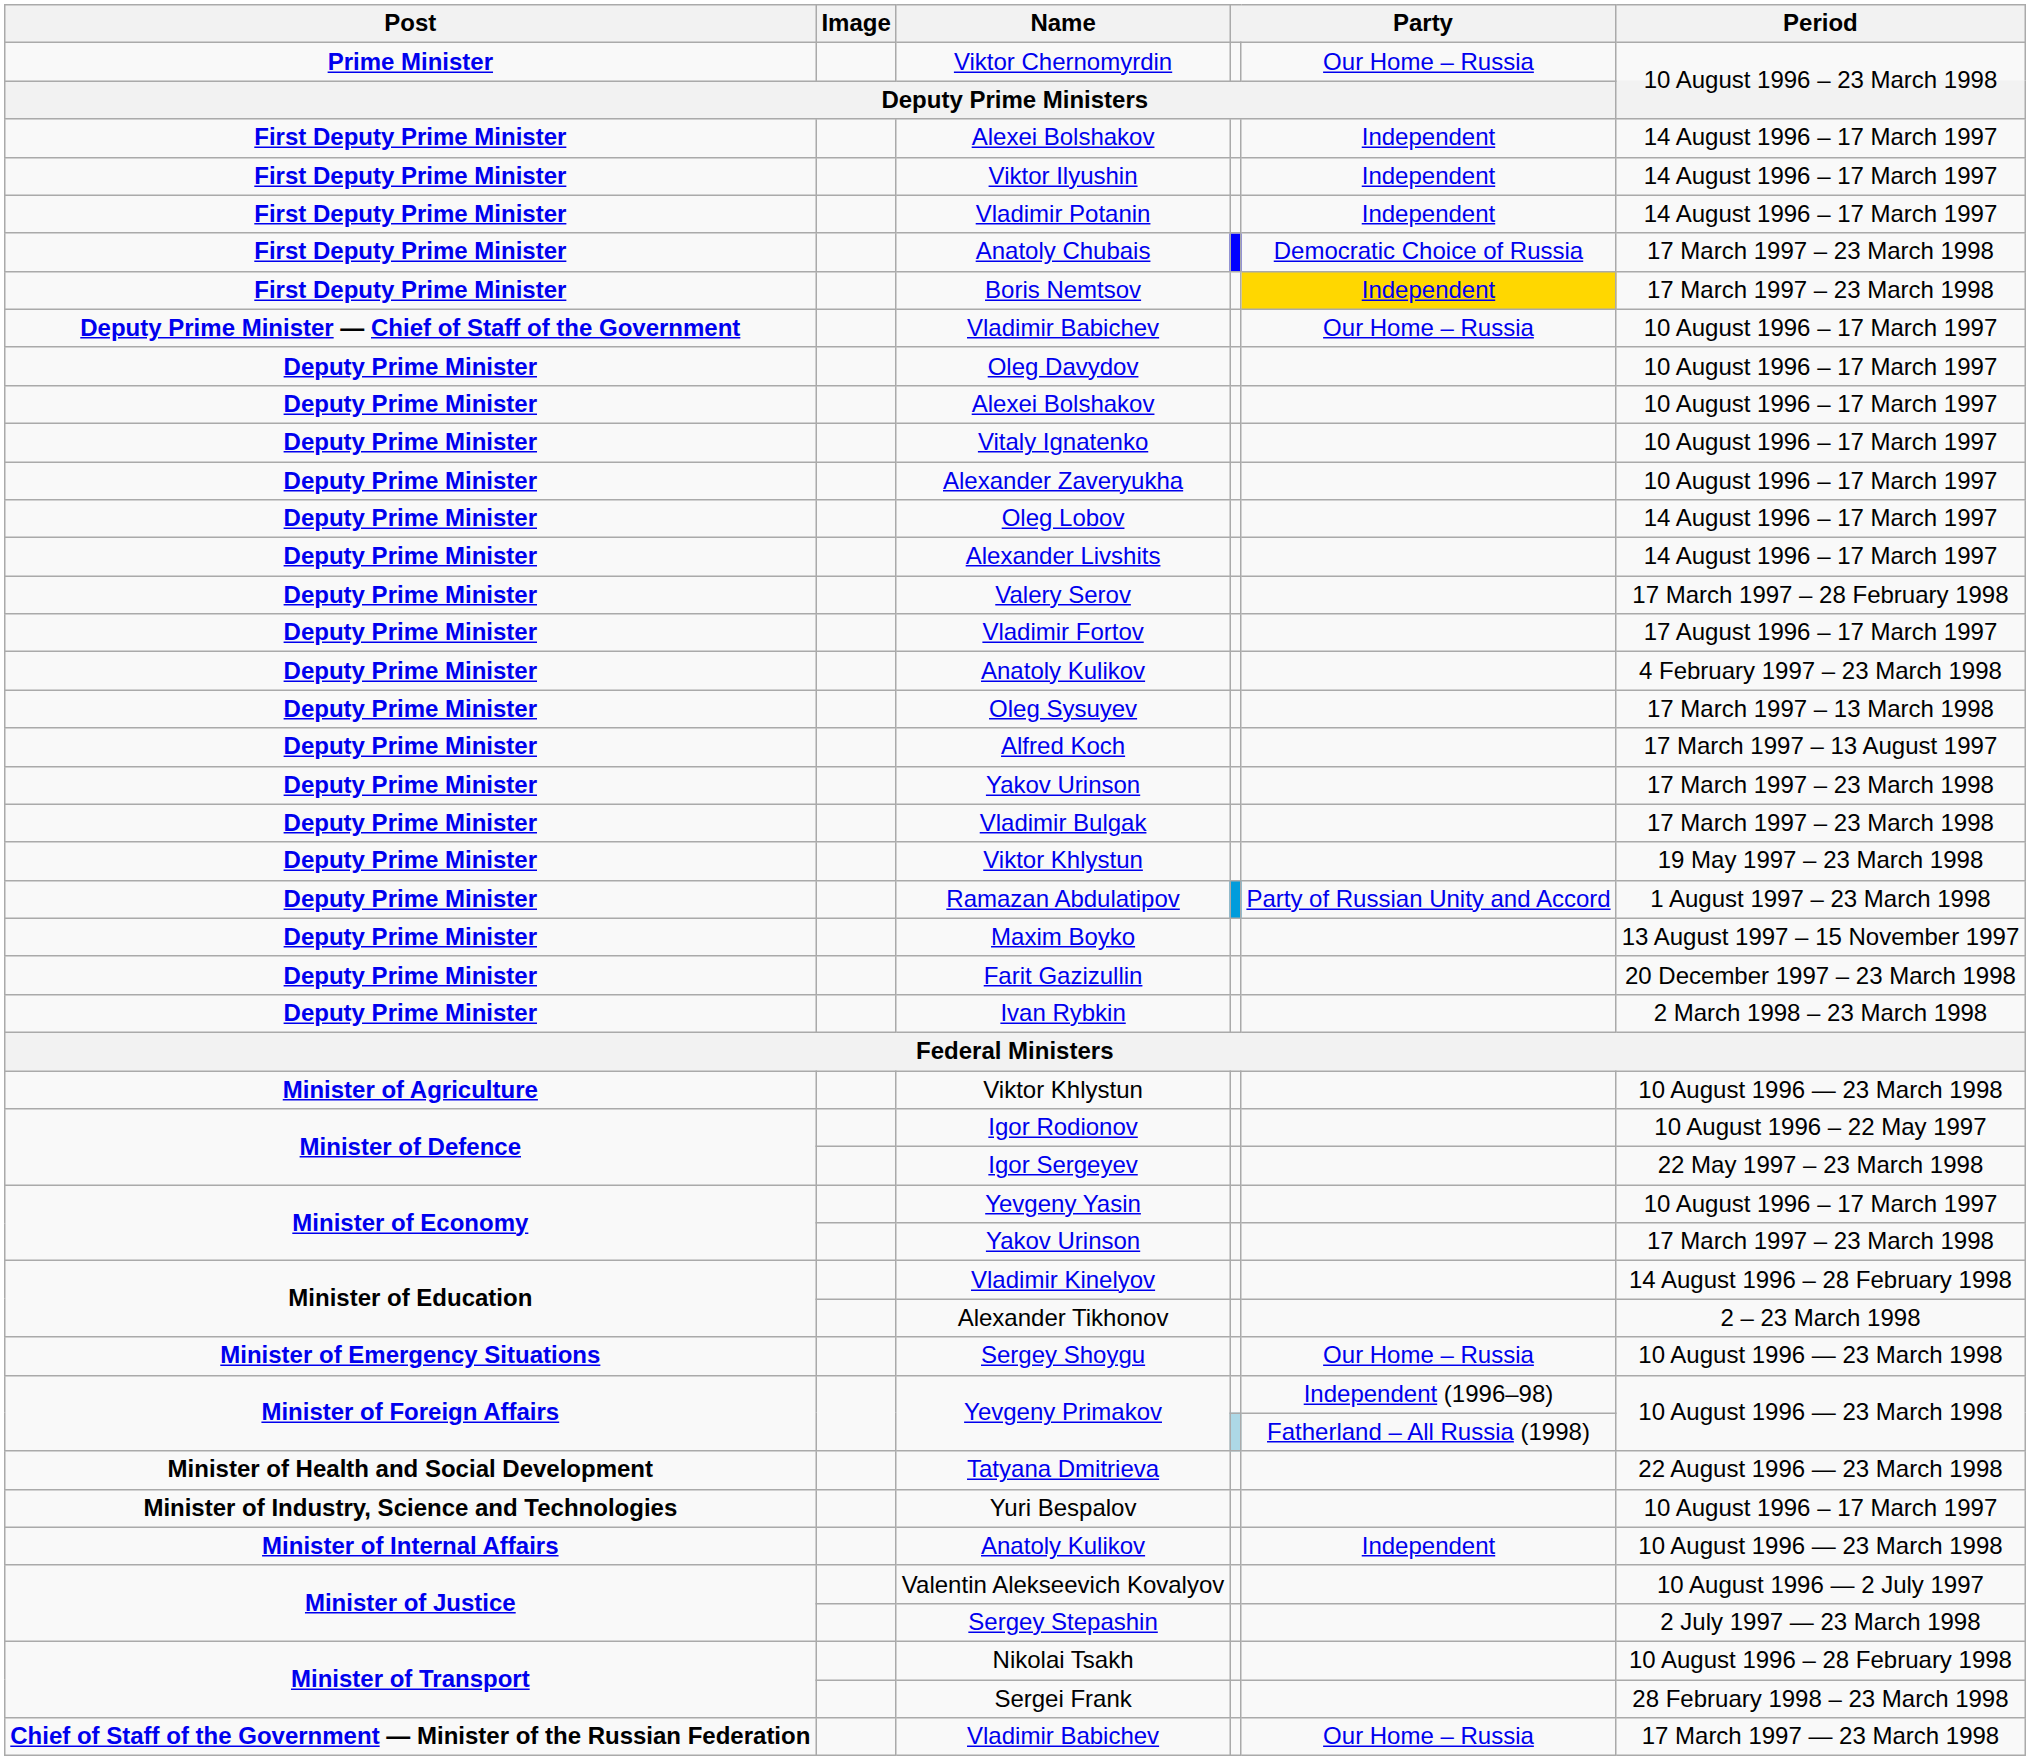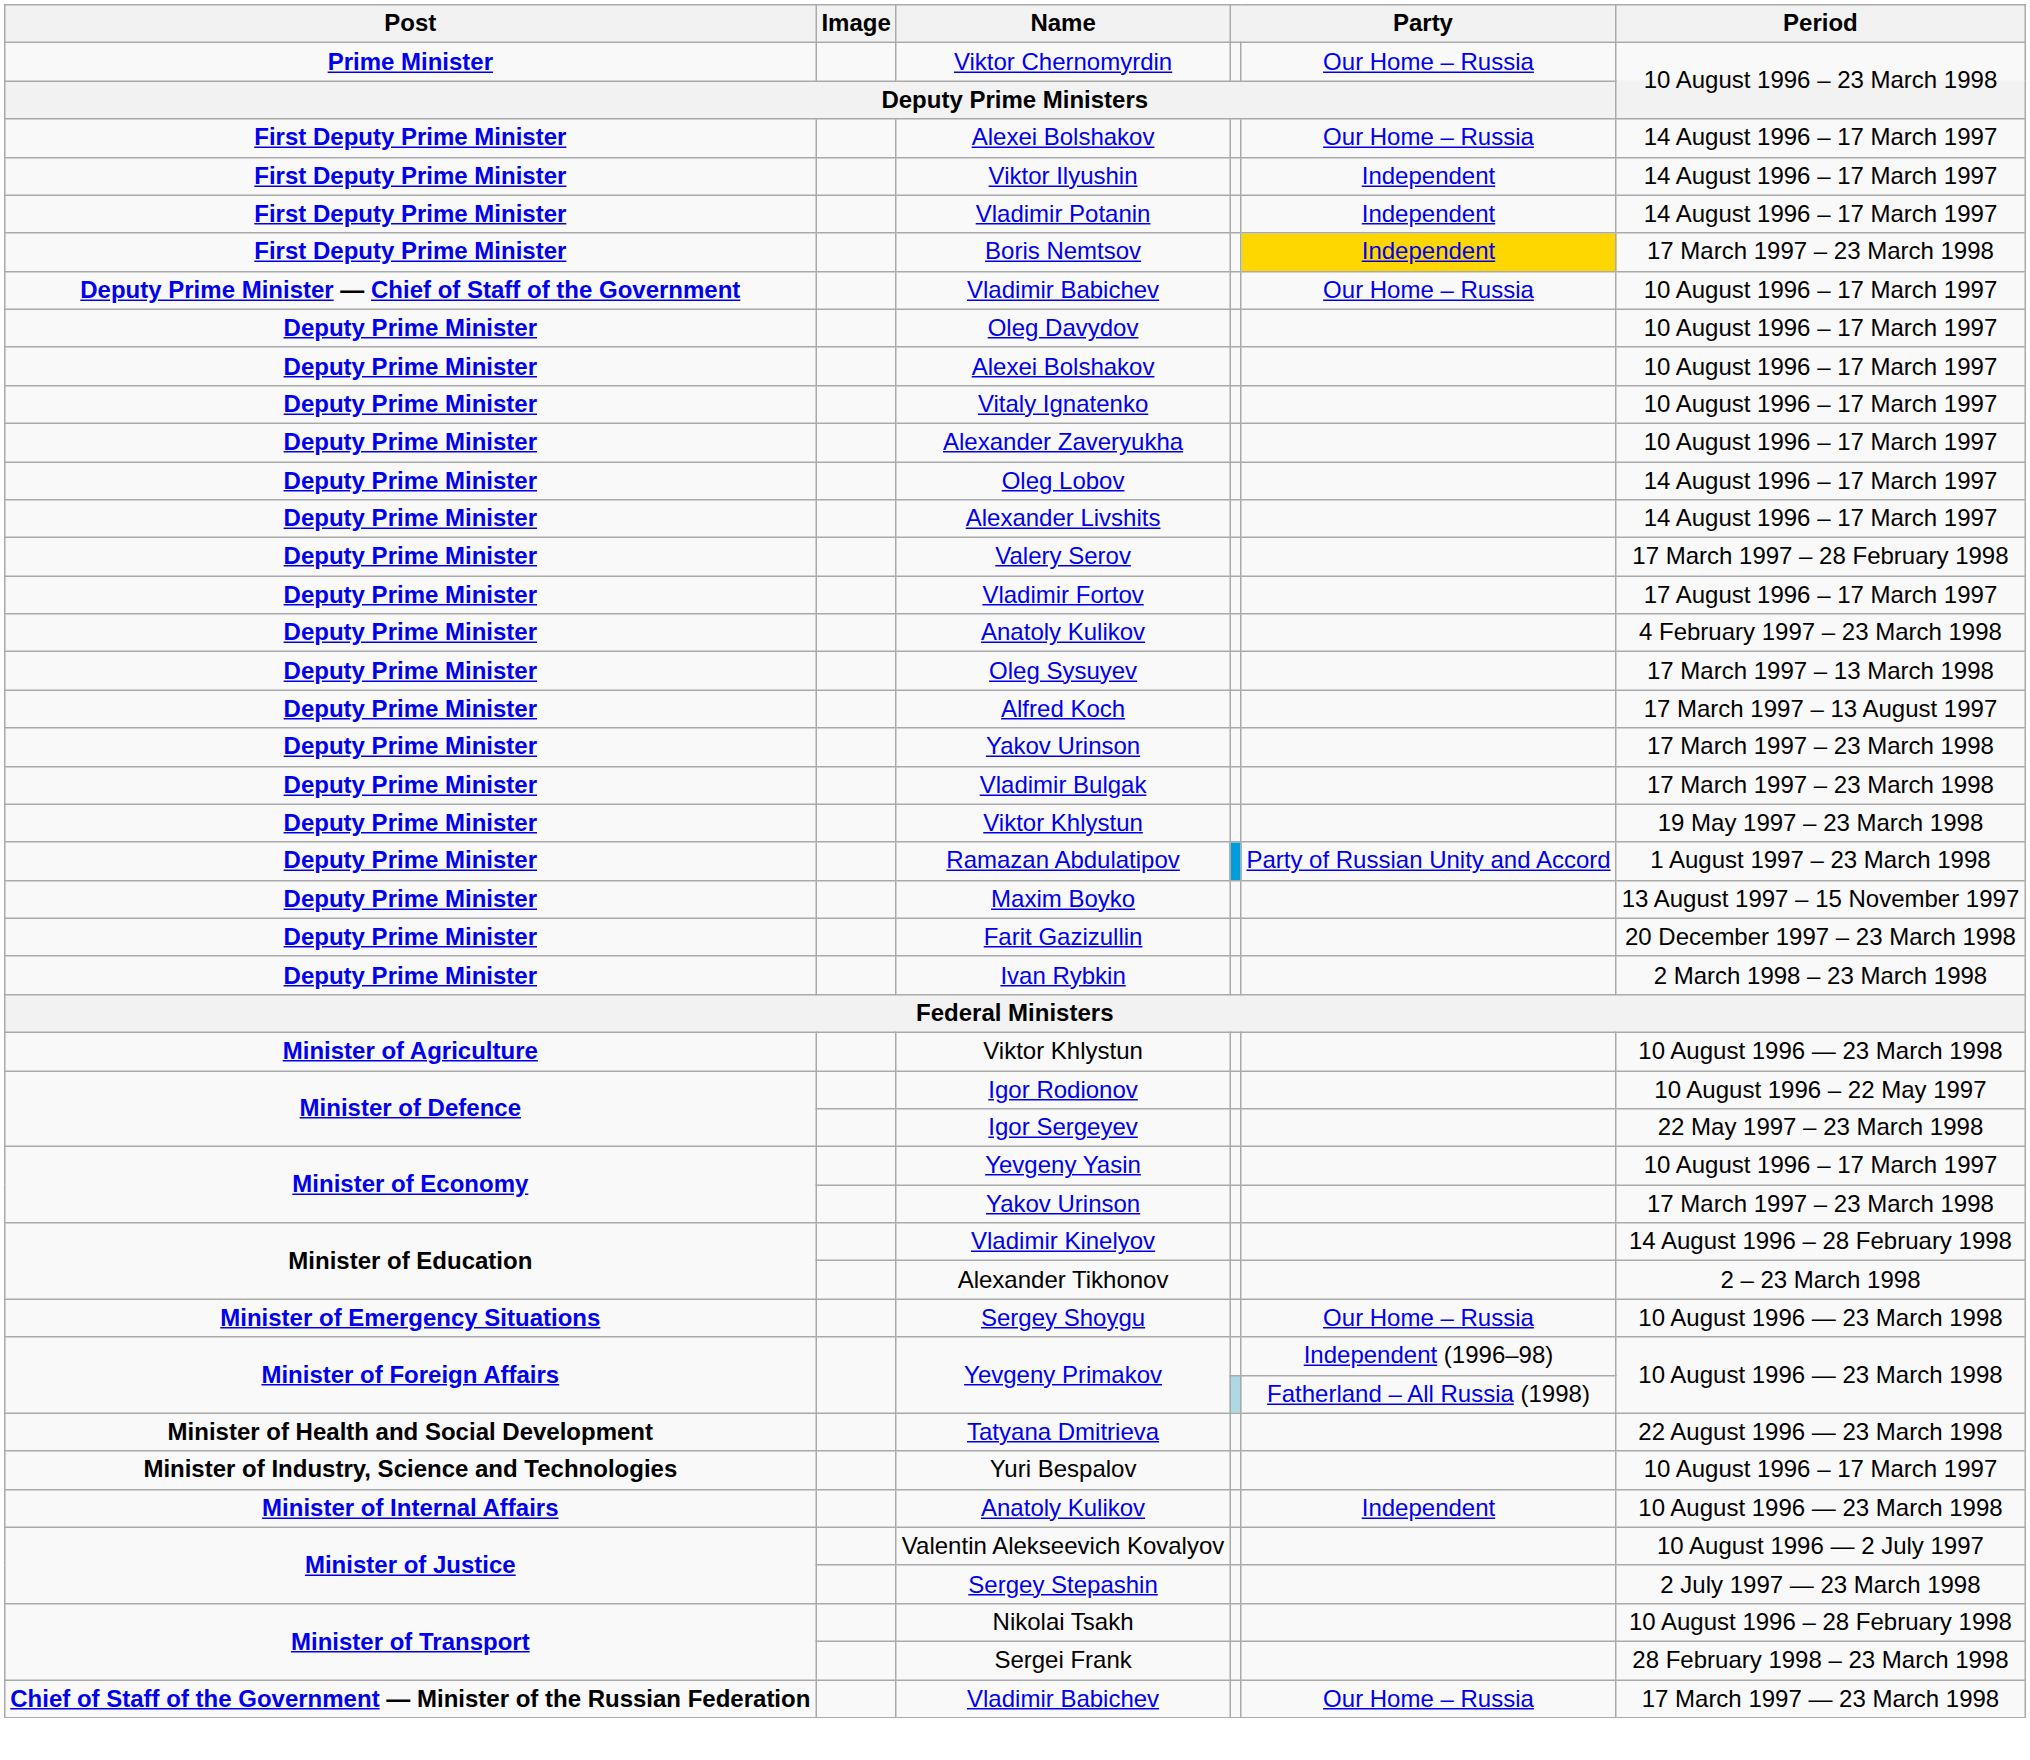First Deputy Prime Minister / Alexei Bolshakov | column 5: Independent -> Our Home – Russia
- row: First Deputy Prime Minister | Anatoly Chubais | Democratic Choice of Russia | 17 March 1997 – 23 March 1998
